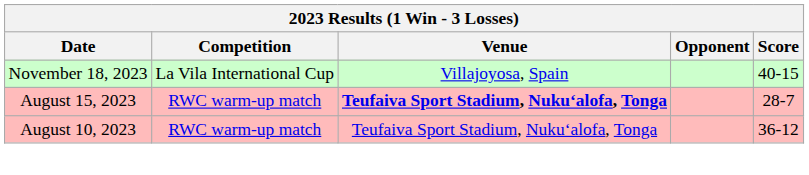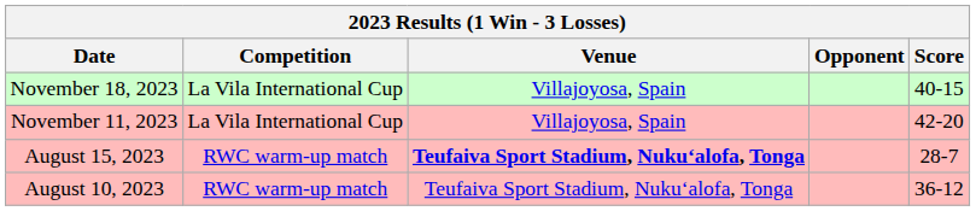+ row: November 11, 2023 | La Vila International Cup | Villajoyosa, Spain | 42-20
